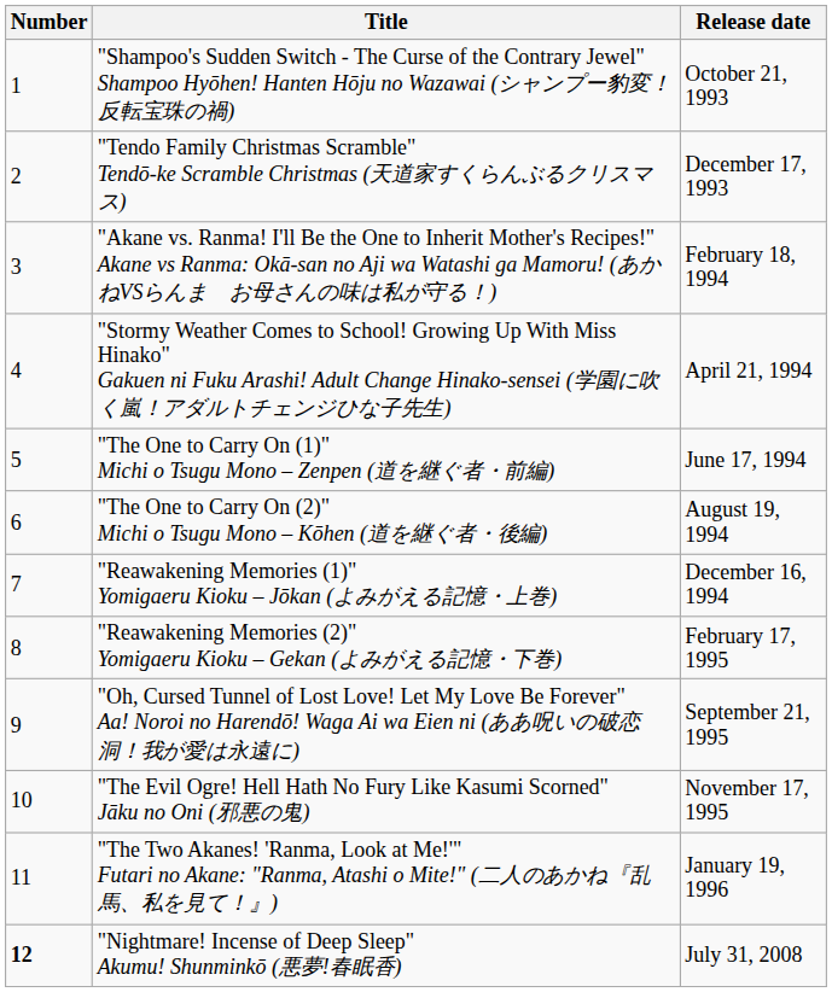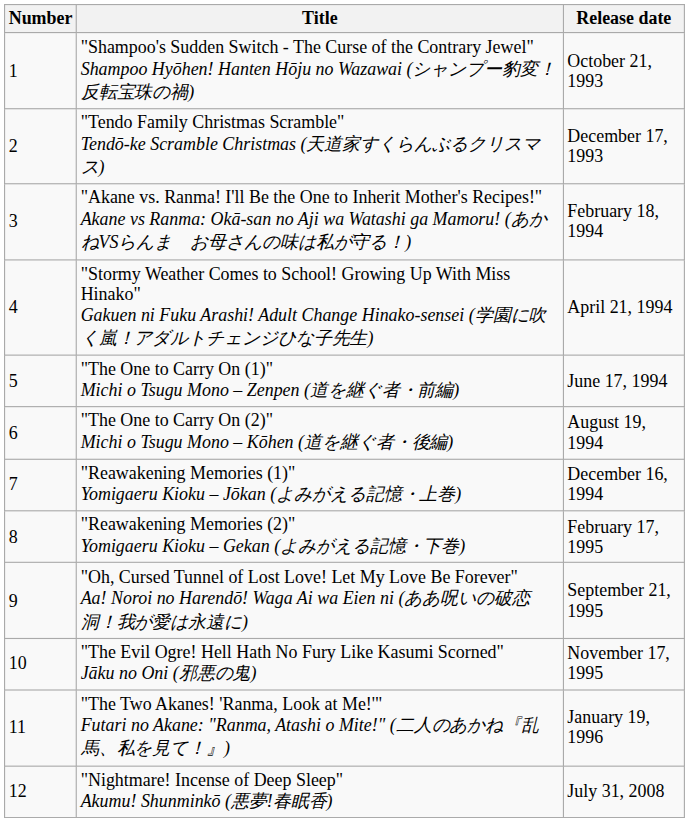"Nightmare! Incense of Deep Sleep" Akumu! Shunminkō (悪夢!春眠香) | Number: bold -> normal
